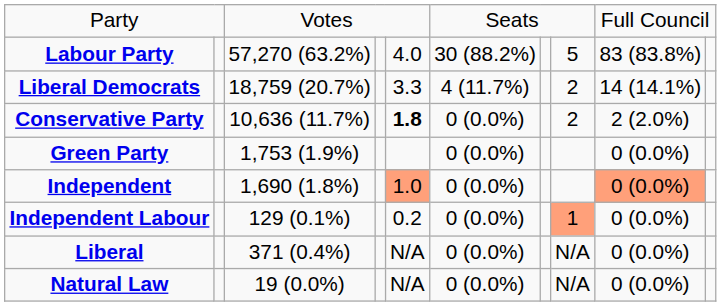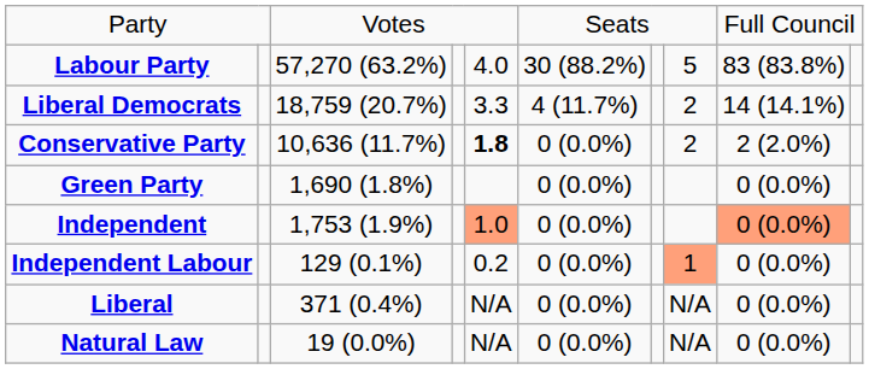Green Party | column 3: 1,753 (1.9%) -> 1,690 (1.8%)
Independent | column 3: 1,690 (1.8%) -> 1,753 (1.9%)
